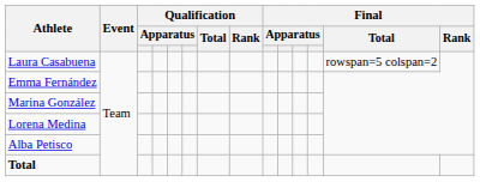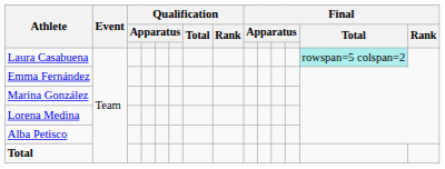Laura Casabuena | Final / Total: no background -> paleturquoise background
